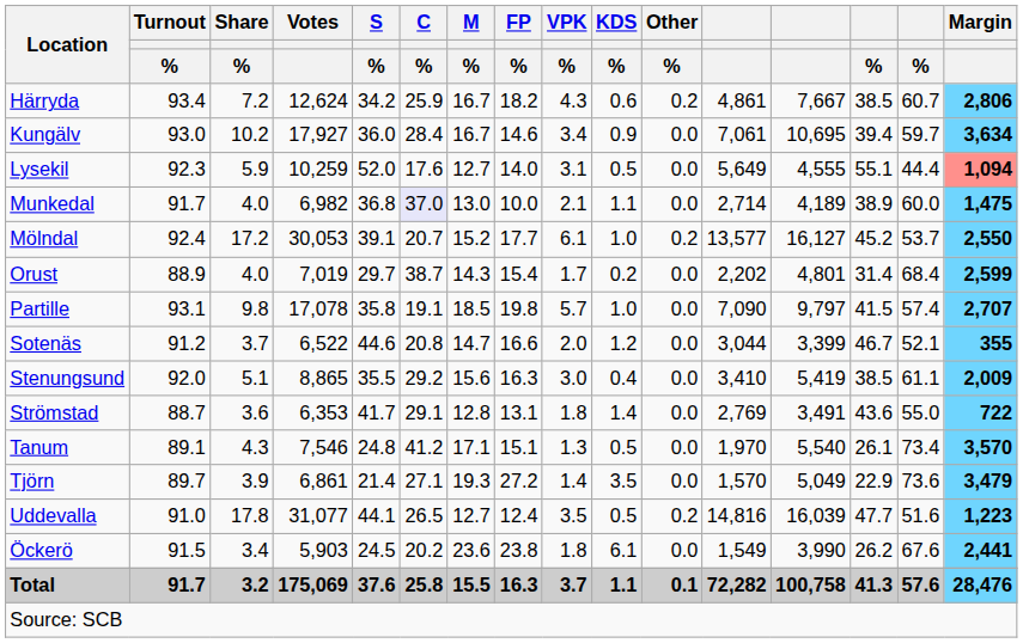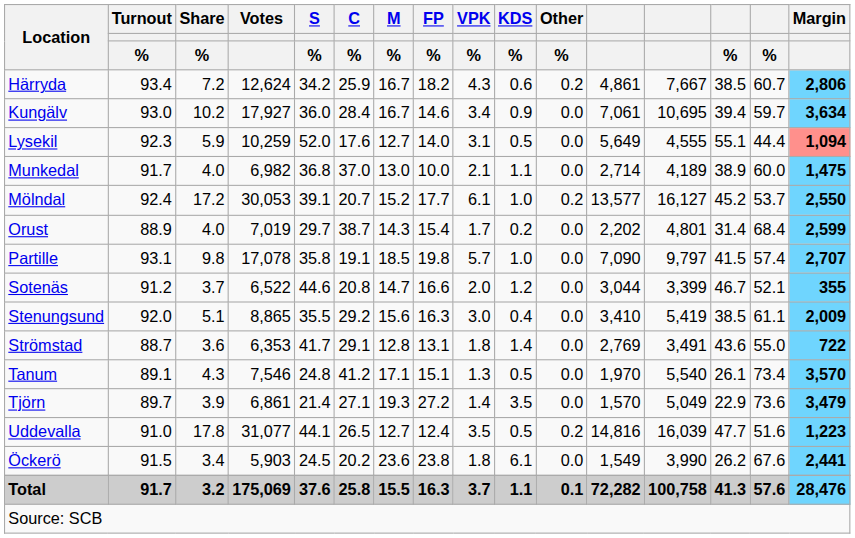Munkedal | C / %: lavender background -> no background
